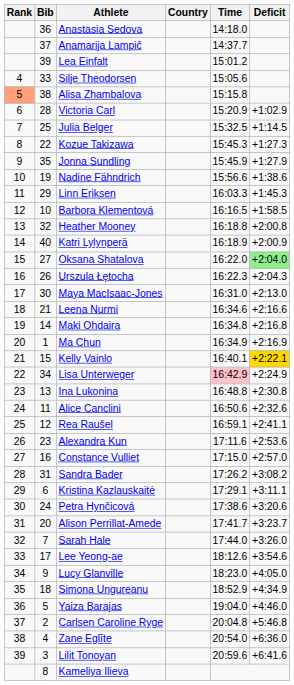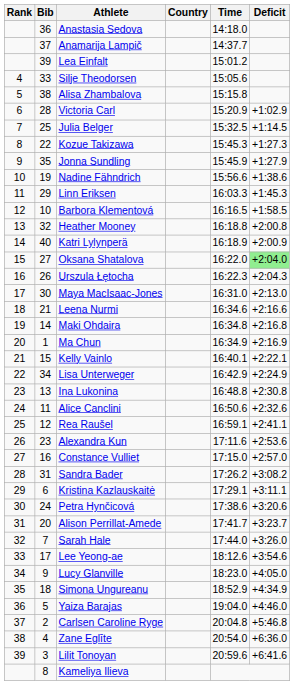Alisa Zhambalova | Rank: lightsalmon background -> no background
Kelly Vainlo | Deficit: gold background -> no background
Lisa Unterweger | Time: pink background -> no background
